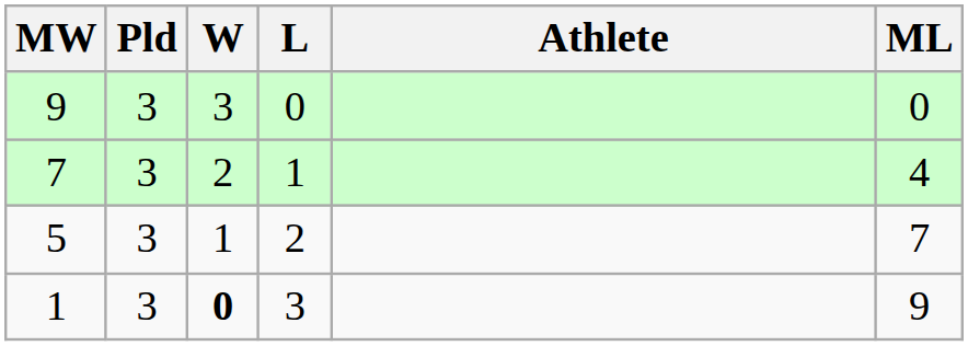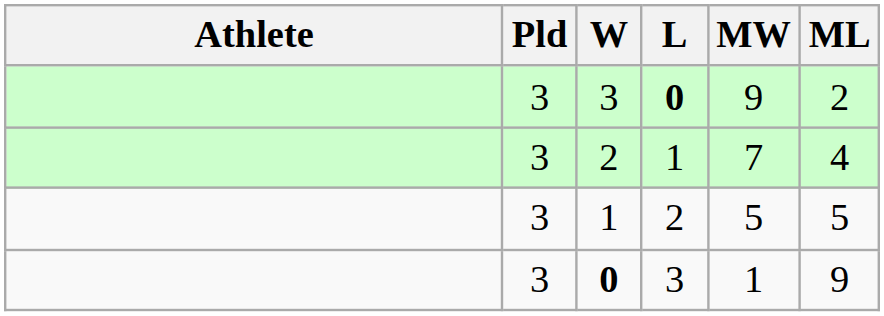columns swapped: Athlete <-> MW
row 2 | L: normal -> bold
row 2 | ML: 0 -> 2
row 4 | ML: 7 -> 5
